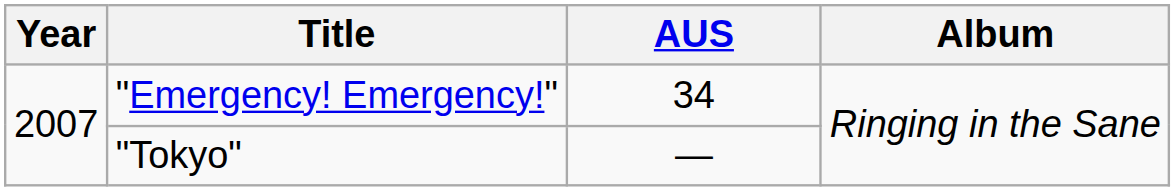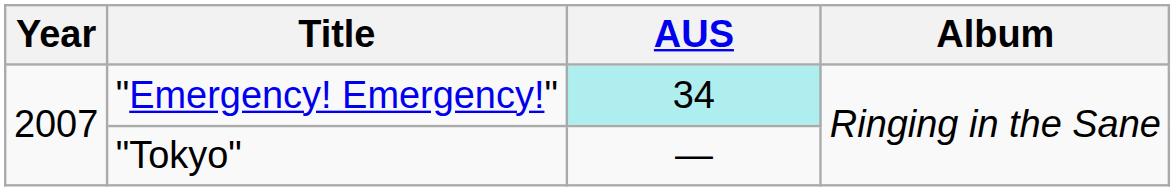"Emergency! Emergency!" | AUS: no background -> paleturquoise background
